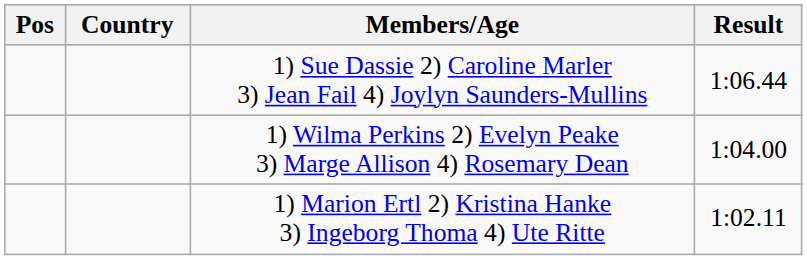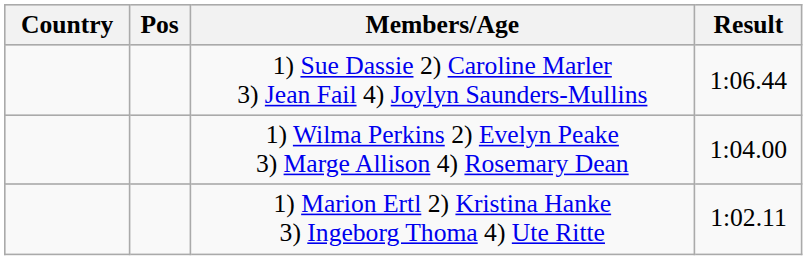columns swapped: Pos <-> Country
